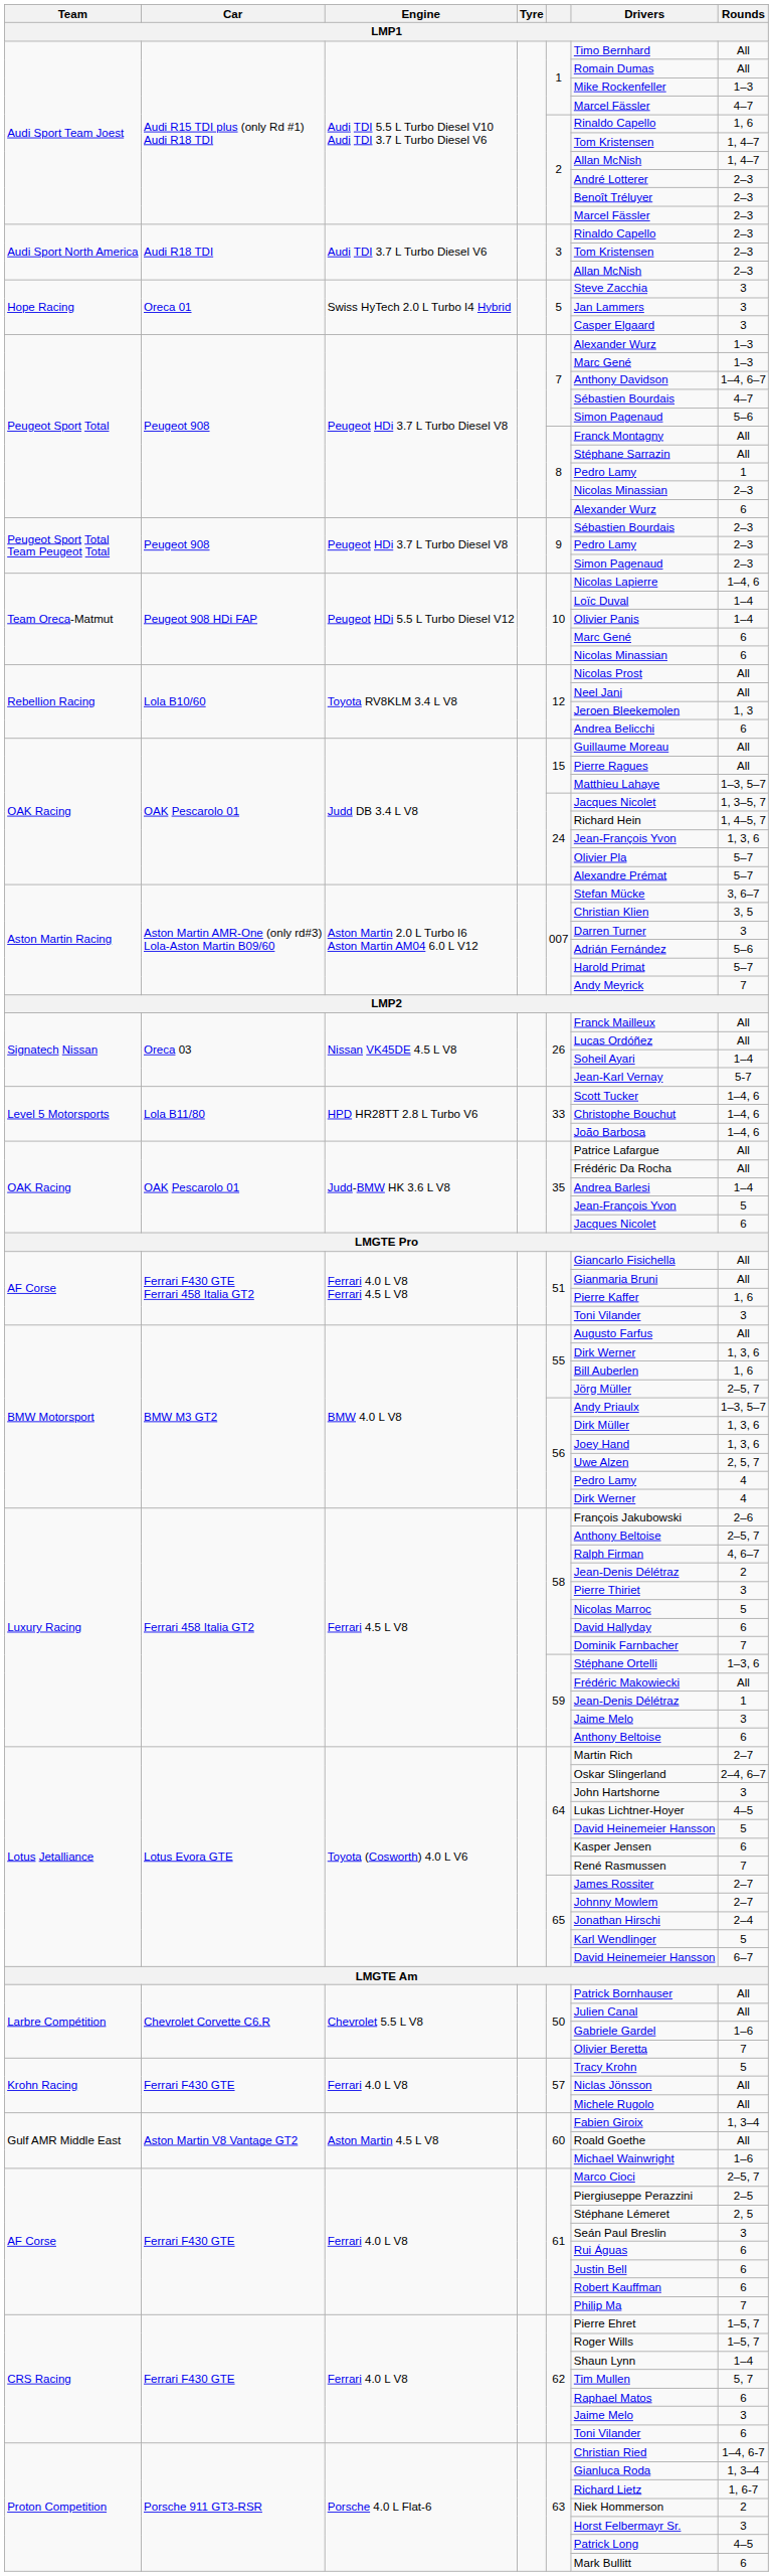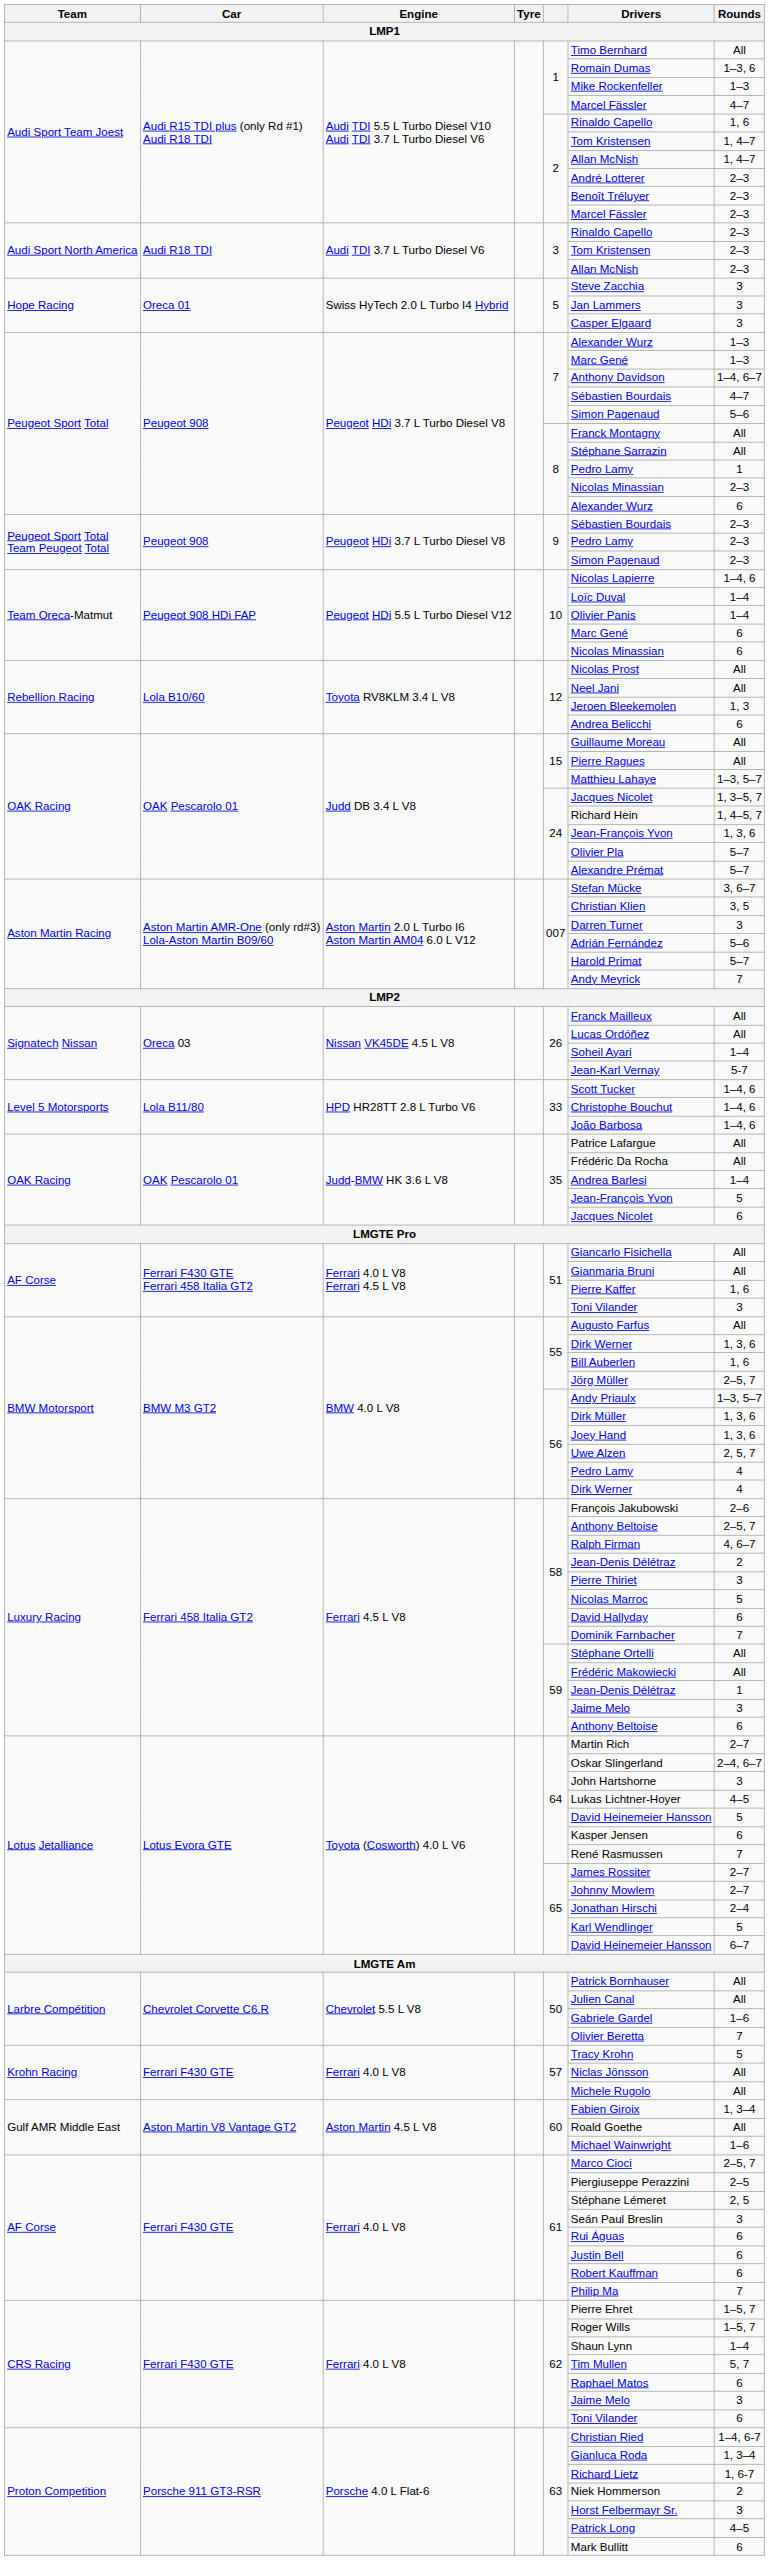row 4 | Rounds: All -> 1–3, 6
row 91 | Rounds: 1–3, 6 -> All
